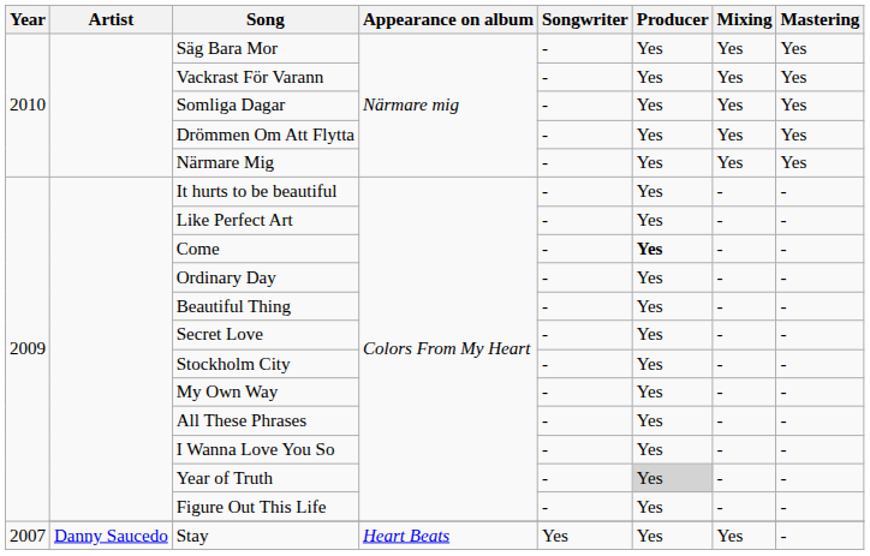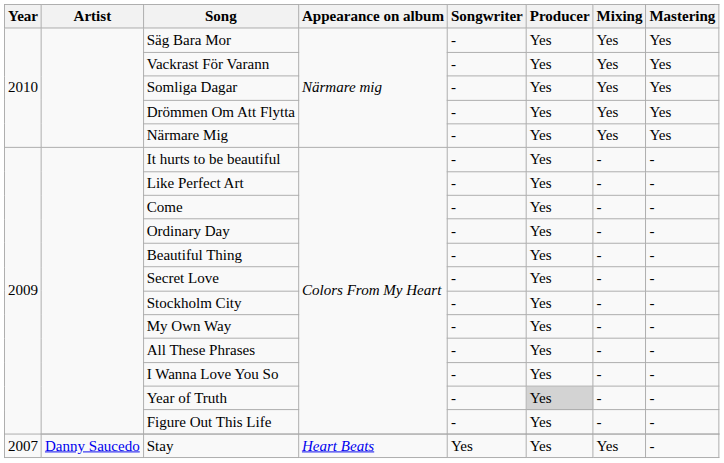Come | Producer: bold -> normal
